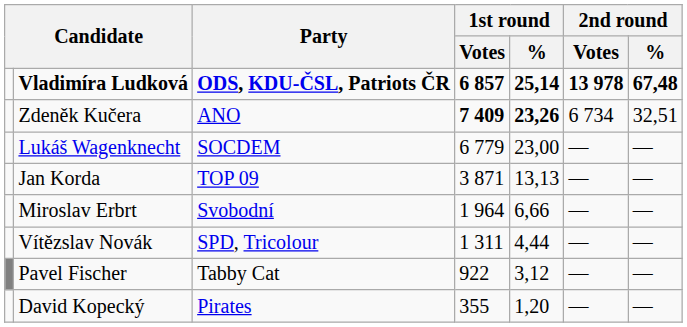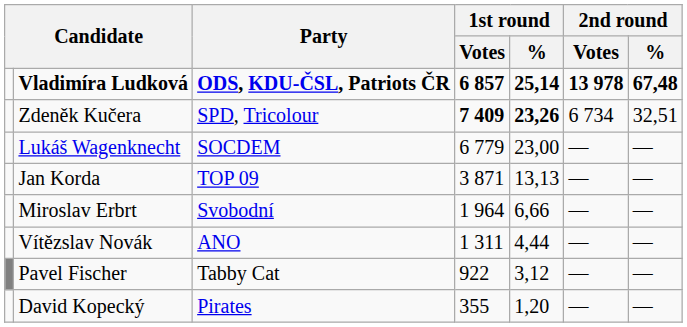Zdeněk Kučera | Party: ANO -> SPD, Tricolour
Vítězslav Novák | Party: SPD, Tricolour -> ANO
